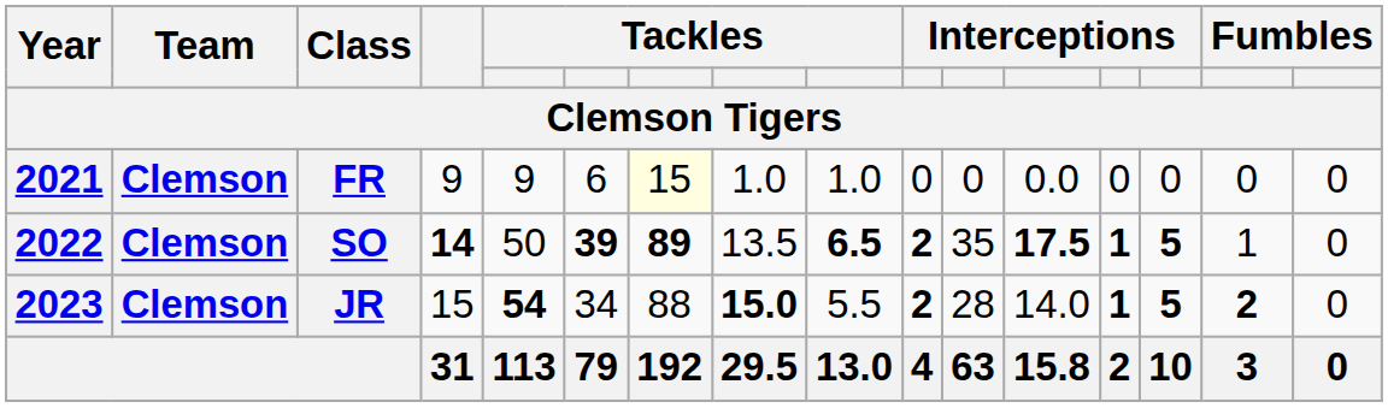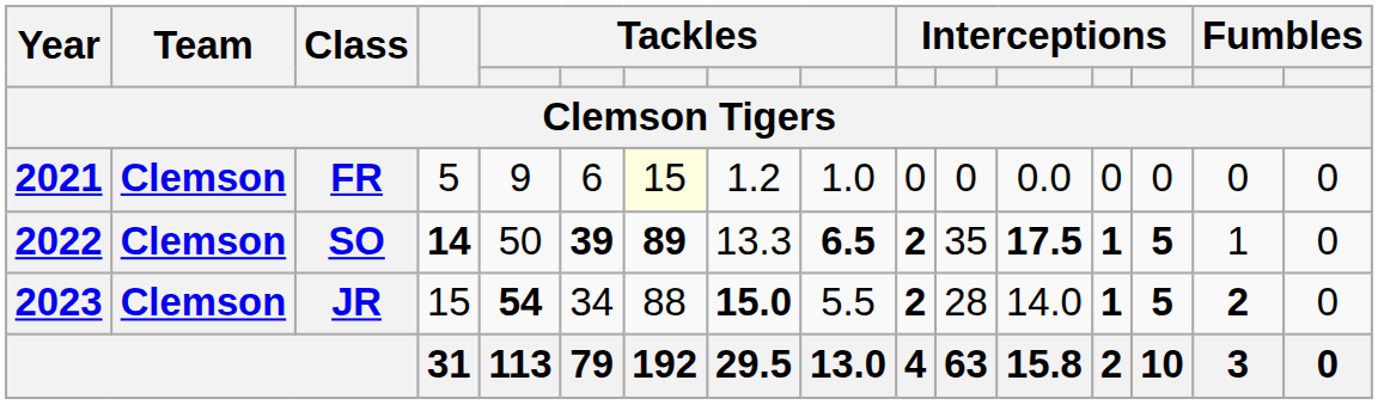FR | column 4: 9 -> 5
FR | column 8: 1.0 -> 1.2
SO | column 8: 13.5 -> 13.3
